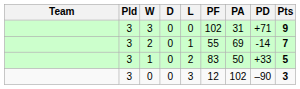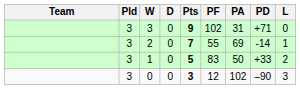columns swapped: L <-> Pts
